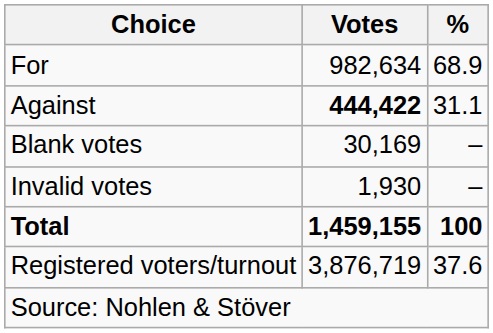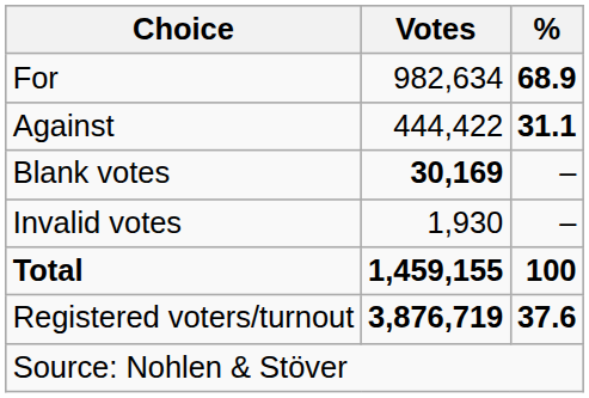For | %: normal -> bold
Against | Votes: bold -> normal
Against | %: normal -> bold
Blank votes | Votes: normal -> bold
Registered voters/turnout | Votes: normal -> bold
Registered voters/turnout | %: normal -> bold
